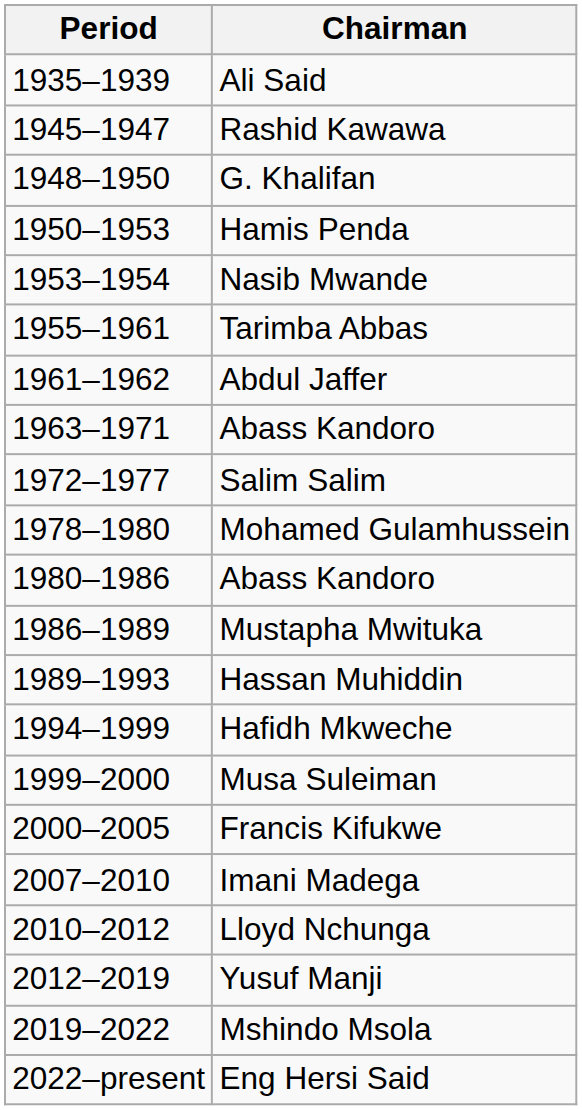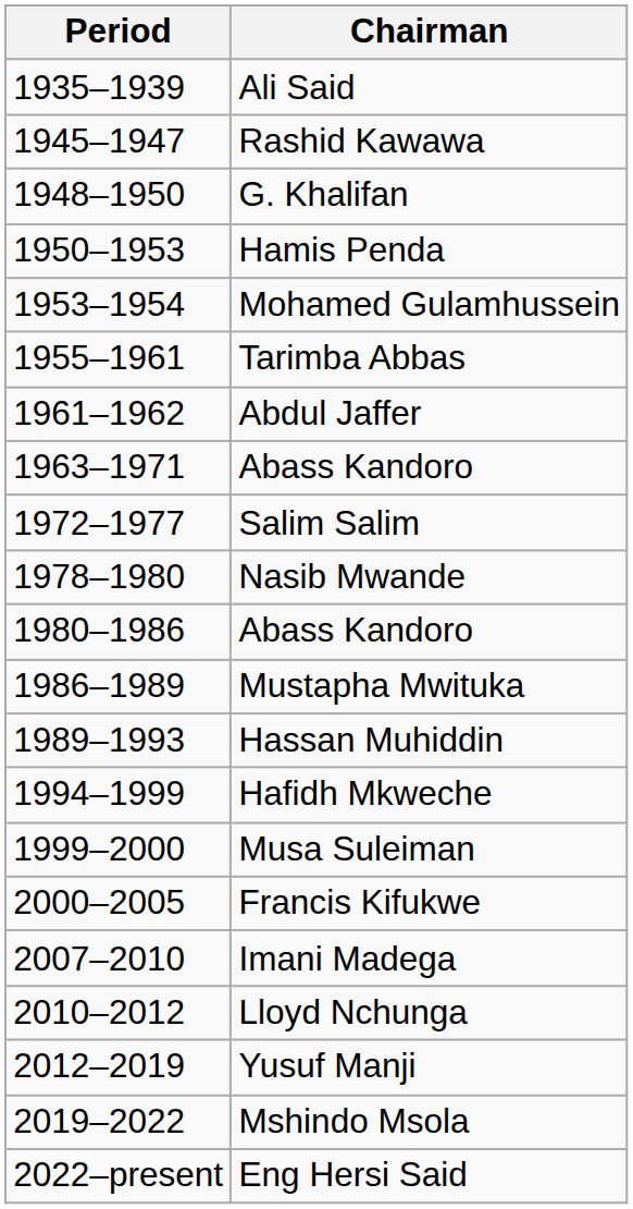row 6 | Chairman: Nasib Mwande -> Mohamed Gulamhussein
row 11 | Chairman: Mohamed Gulamhussein -> Nasib Mwande
